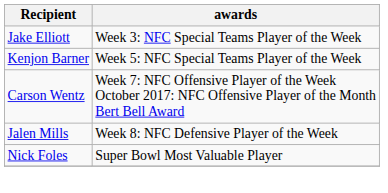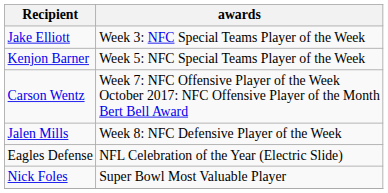+ row: Eagles Defense | NFL Celebration of the Year (Electric Slide)
